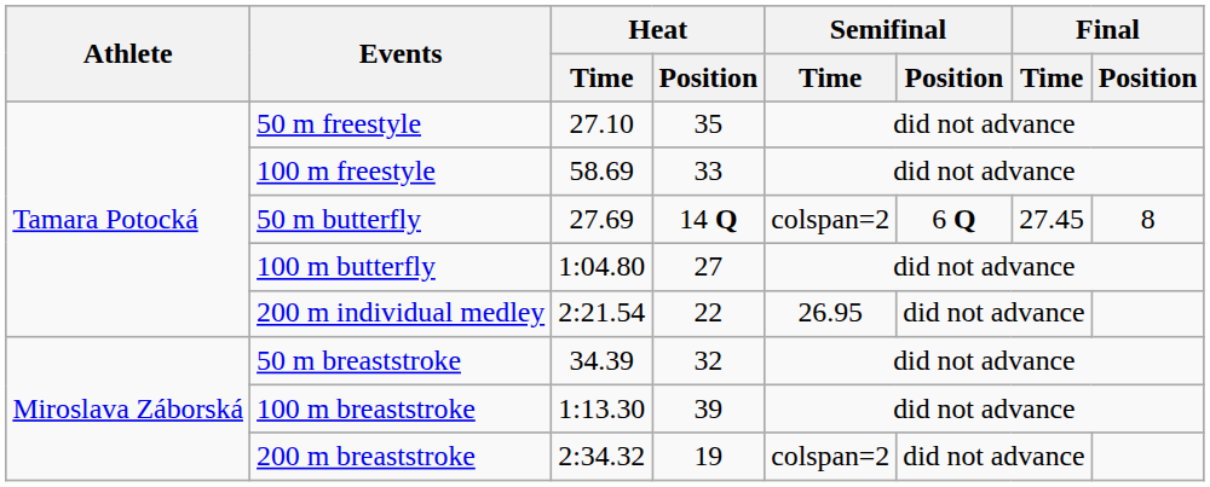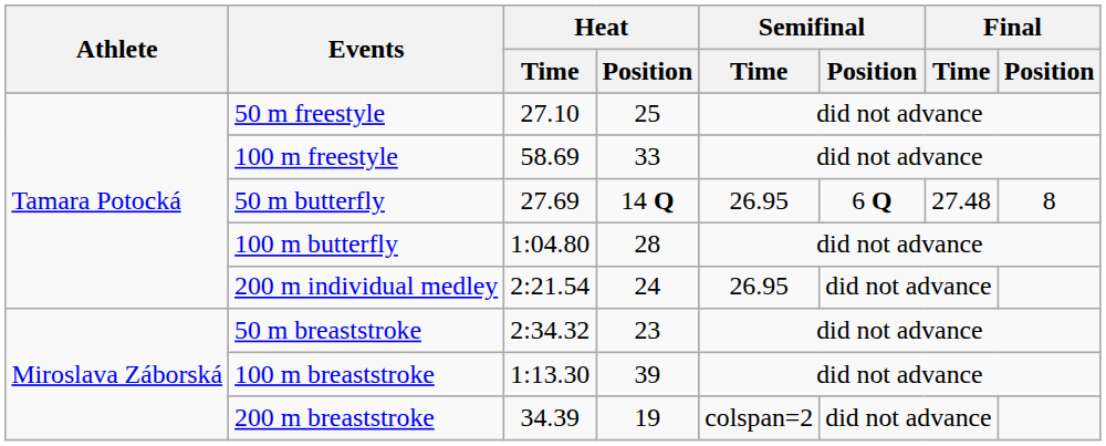50 m freestyle | Heat / Position: 35 -> 25
50 m butterfly | Semifinal / Time: colspan=2 -> 26.95
50 m butterfly | Final / Time: 27.45 -> 27.48
100 m butterfly | Heat / Position: 27 -> 28
200 m individual medley | Heat / Position: 22 -> 24
50 m breaststroke | Heat / Time: 34.39 -> 2:34.32
50 m breaststroke | Heat / Position: 32 -> 23
200 m breaststroke | Heat / Time: 2:34.32 -> 34.39
